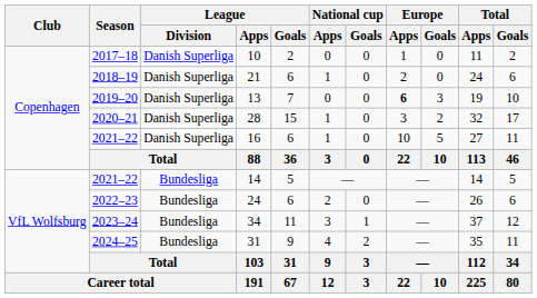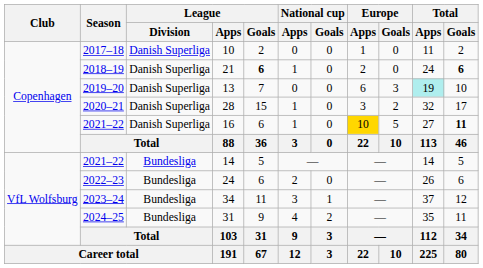21 | League / Goals: normal -> bold
21 | Total / Goals: normal -> bold
13 | Europe / Apps: bold -> normal
13 | Total / Apps: no background -> paleturquoise background
16 | Europe / Apps: no background -> gold background
16 | Total / Goals: normal -> bold
